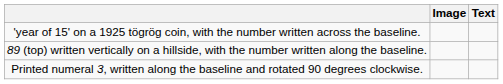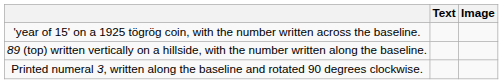columns swapped: Text <-> Image
